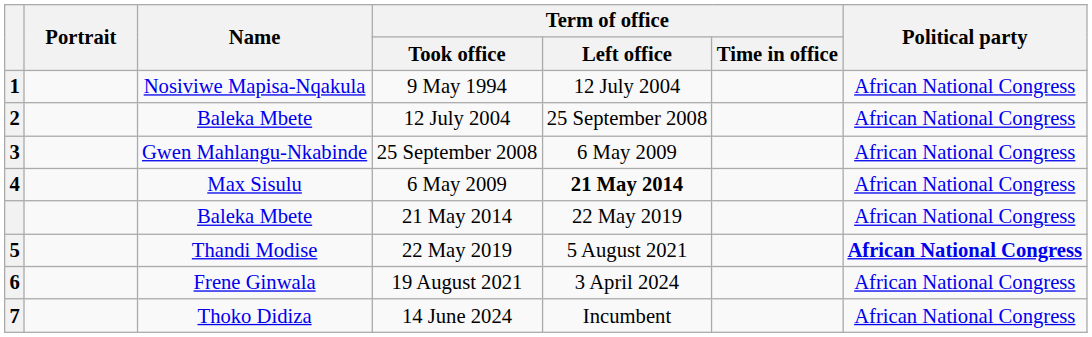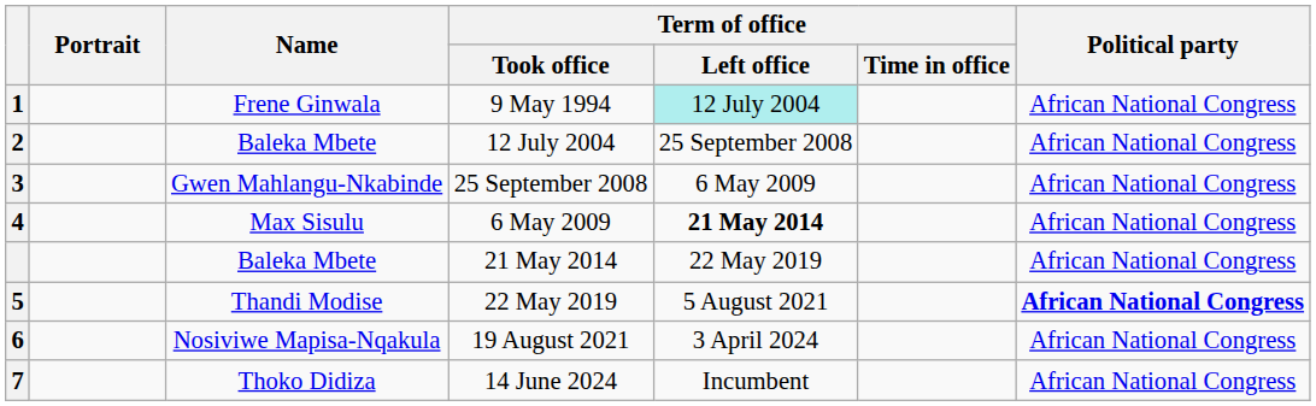1 | Name: Nosiviwe Mapisa-Nqakula -> Frene Ginwala
1 | Term of office / Left office: no background -> paleturquoise background
6 | Name: Frene Ginwala -> Nosiviwe Mapisa-Nqakula
